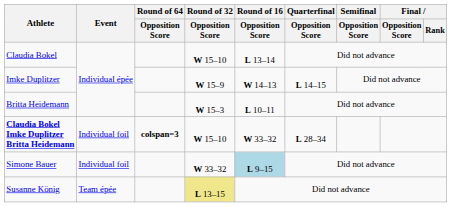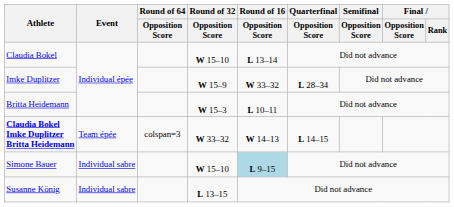Imke Duplitzer | Round of 16 / Opposition Score: W 14–13 -> W 33–32
Imke Duplitzer | Quarterfinal / Opposition Score: L 14–15 -> L 28–34
Claudia Bokel Imke Duplitzer Britta Heidemann | Event: Individual foil -> Team épée
Claudia Bokel Imke Duplitzer Britta Heidemann | Round of 64 / Opposition Score: bold -> normal
Claudia Bokel Imke Duplitzer Britta Heidemann | Round of 32 / Opposition Score: W 15–10 -> W 33–32
Claudia Bokel Imke Duplitzer Britta Heidemann | Round of 16 / Opposition Score: W 33–32 -> W 14–13
Claudia Bokel Imke Duplitzer Britta Heidemann | Quarterfinal / Opposition Score: L 28–34 -> L 14–15
Simone Bauer | Event: Individual foil -> Individual sabre
Simone Bauer | Round of 32 / Opposition Score: W 33–32 -> W 15–10
Susanne König | Event: Team épée -> Individual sabre
Susanne König | Round of 32 / Opposition Score: khaki background -> no background
